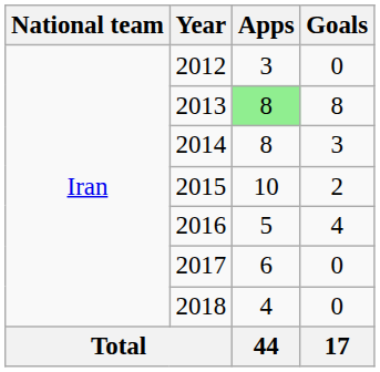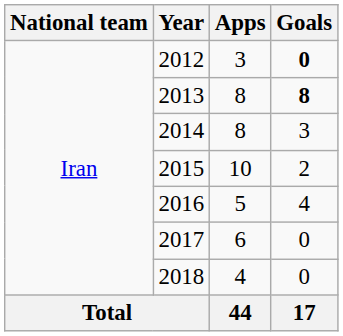2012 | Goals: normal -> bold
2013 | Apps: lightgreen background -> no background
2013 | Goals: normal -> bold
